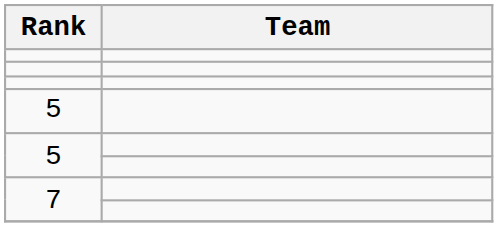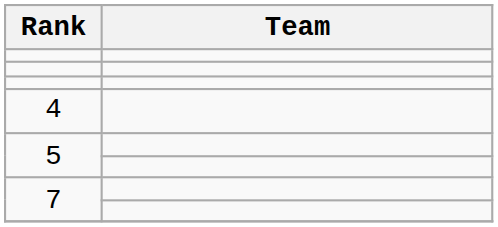row 5 | Rank: 5 -> 4
